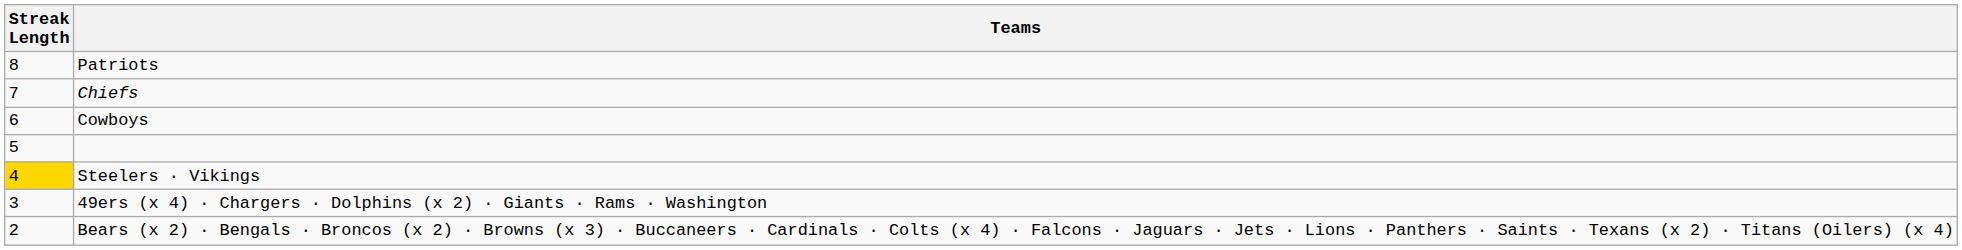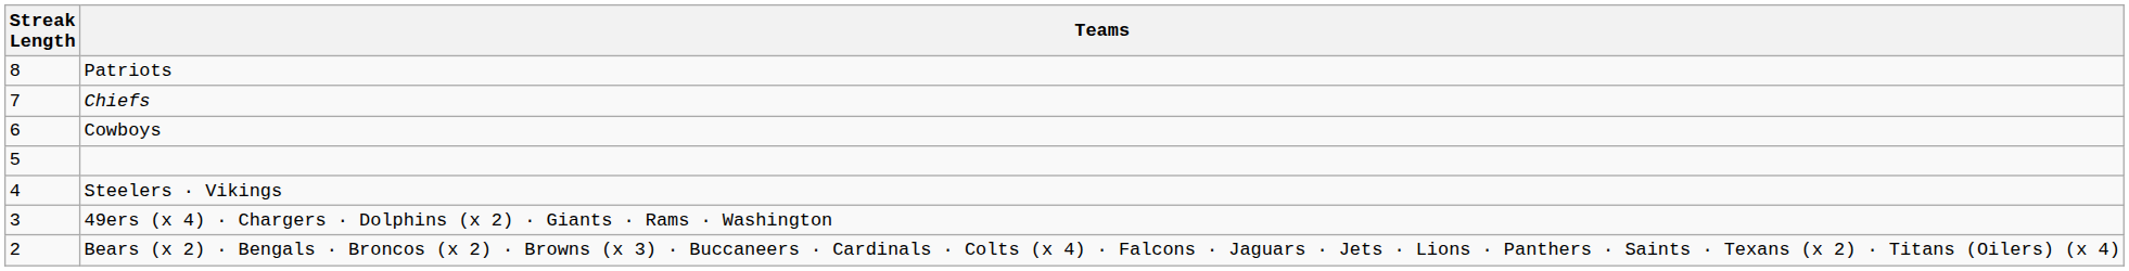Steelers · Vikings | Streak Length: gold background -> no background
